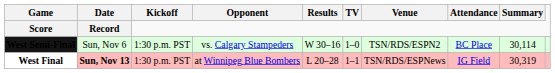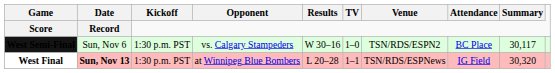West Semi-Final | Summary: 30,114 -> 30,117
West Final | Summary: 30,319 -> 30,320
